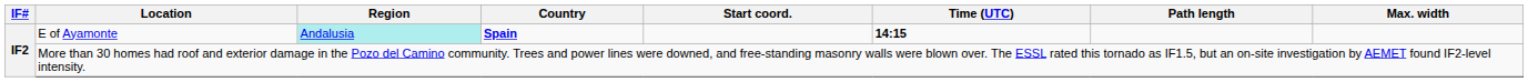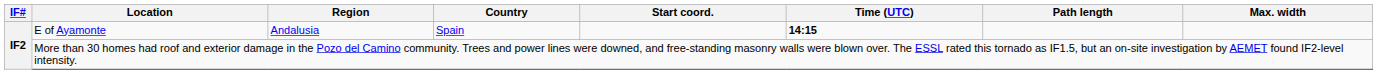E of Ayamonte | Region: paleturquoise background -> no background
E of Ayamonte | Country: bold -> normal
